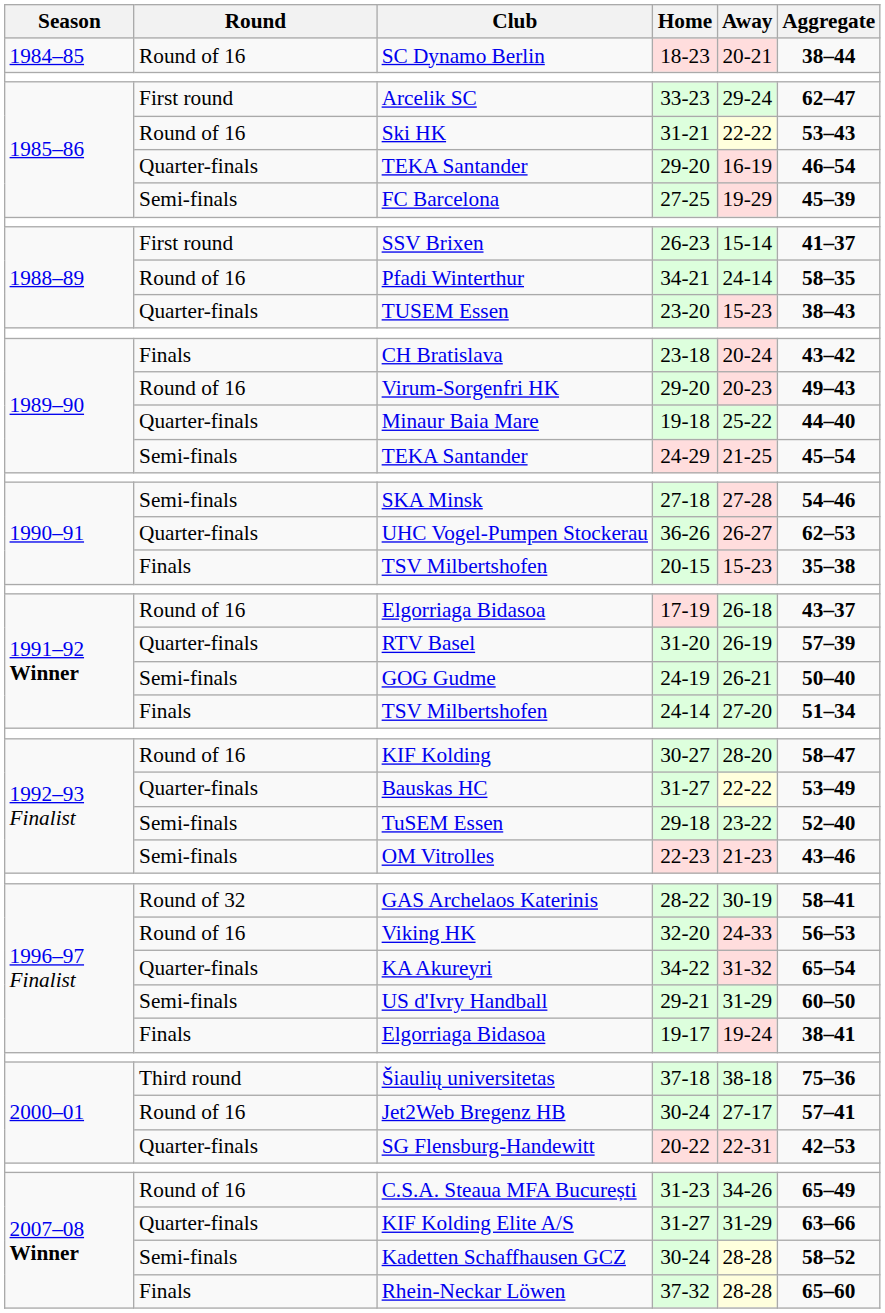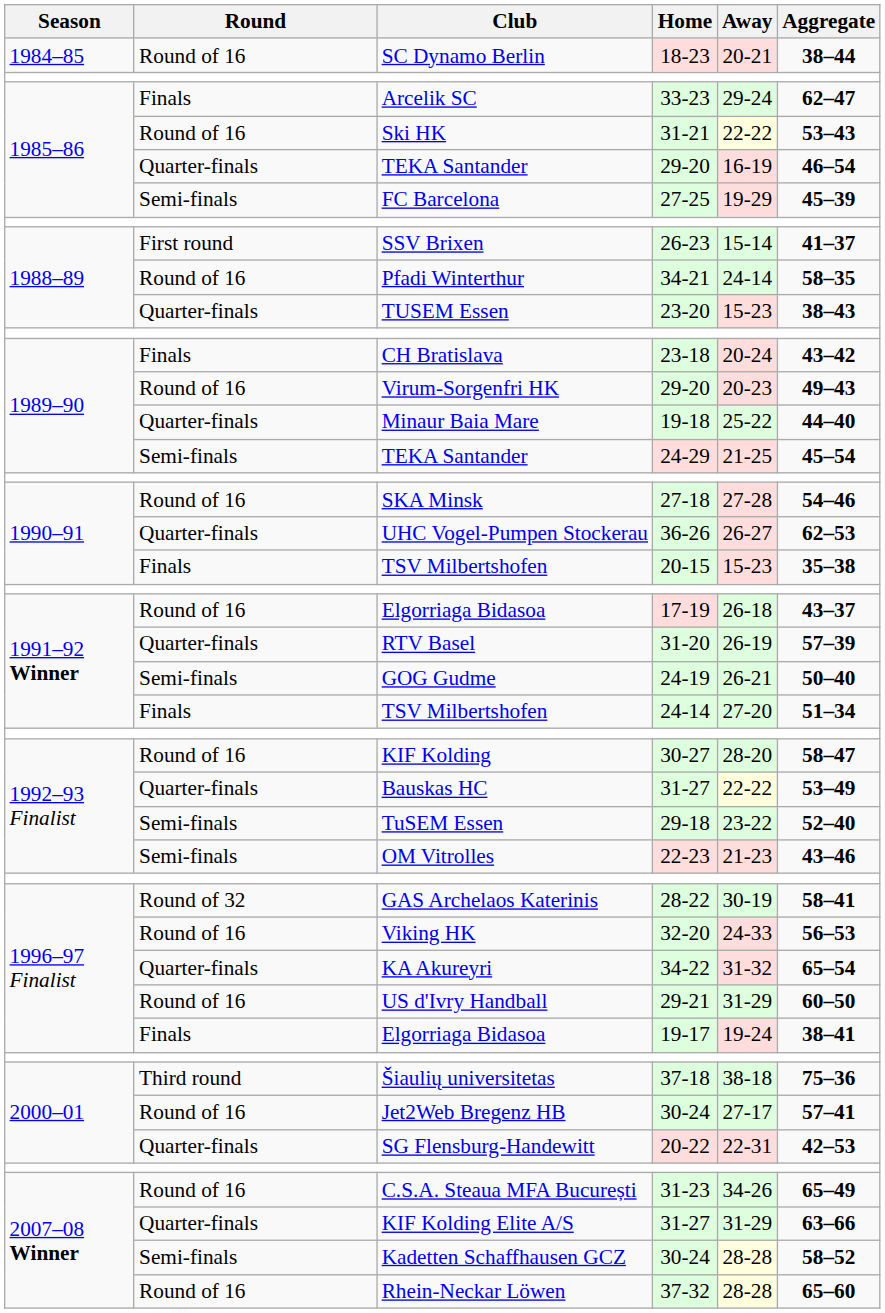Arcelik SC | Round: First round -> Finals
SKA Minsk | Round: Semi-finals -> Round of 16
US d'Ivry Handball | Round: Semi-finals -> Round of 16
Rhein-Neckar Löwen | Round: Finals -> Round of 16
